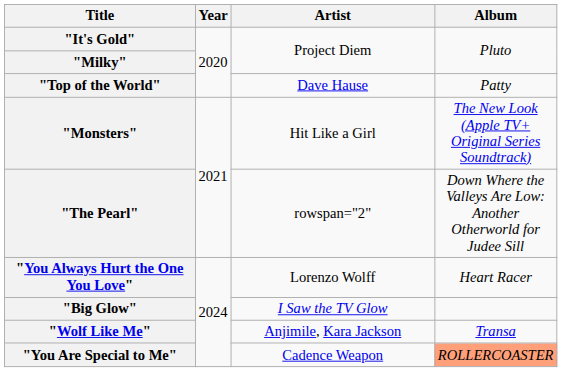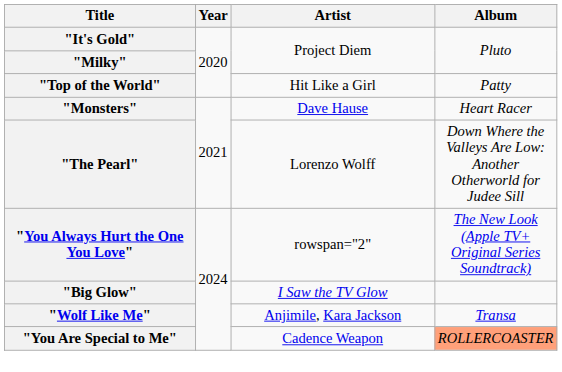"Top of the World" | Artist: Dave Hause -> Hit Like a Girl
"Monsters" | Artist: Hit Like a Girl -> Dave Hause
"Monsters" | Album: The New Look (Apple TV+ Original Series Soundtrack) -> Heart Racer
"The Pearl" | Artist: rowspan="2" -> Lorenzo Wolff
"You Always Hurt the One You Love" | Artist: Lorenzo Wolff -> rowspan="2"
"You Always Hurt the One You Love" | Album: Heart Racer -> The New Look (Apple TV+ Original Series Soundtrack)
